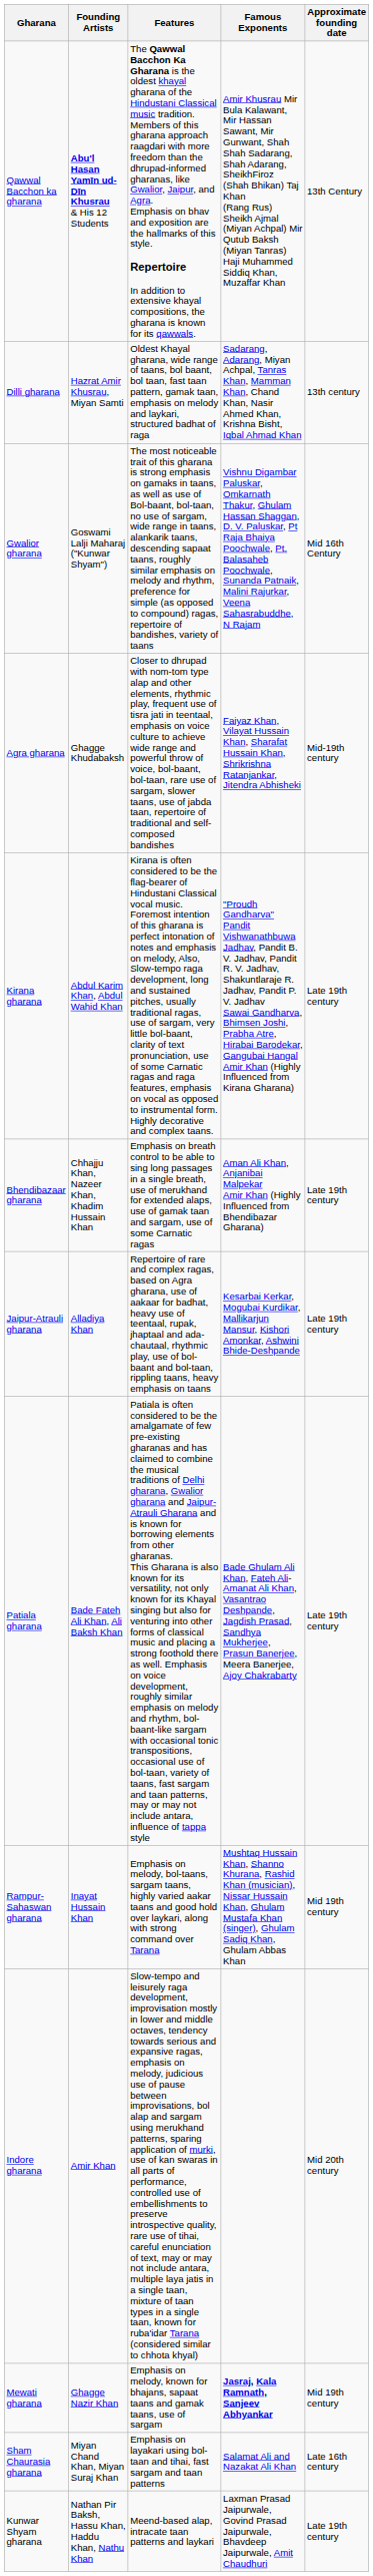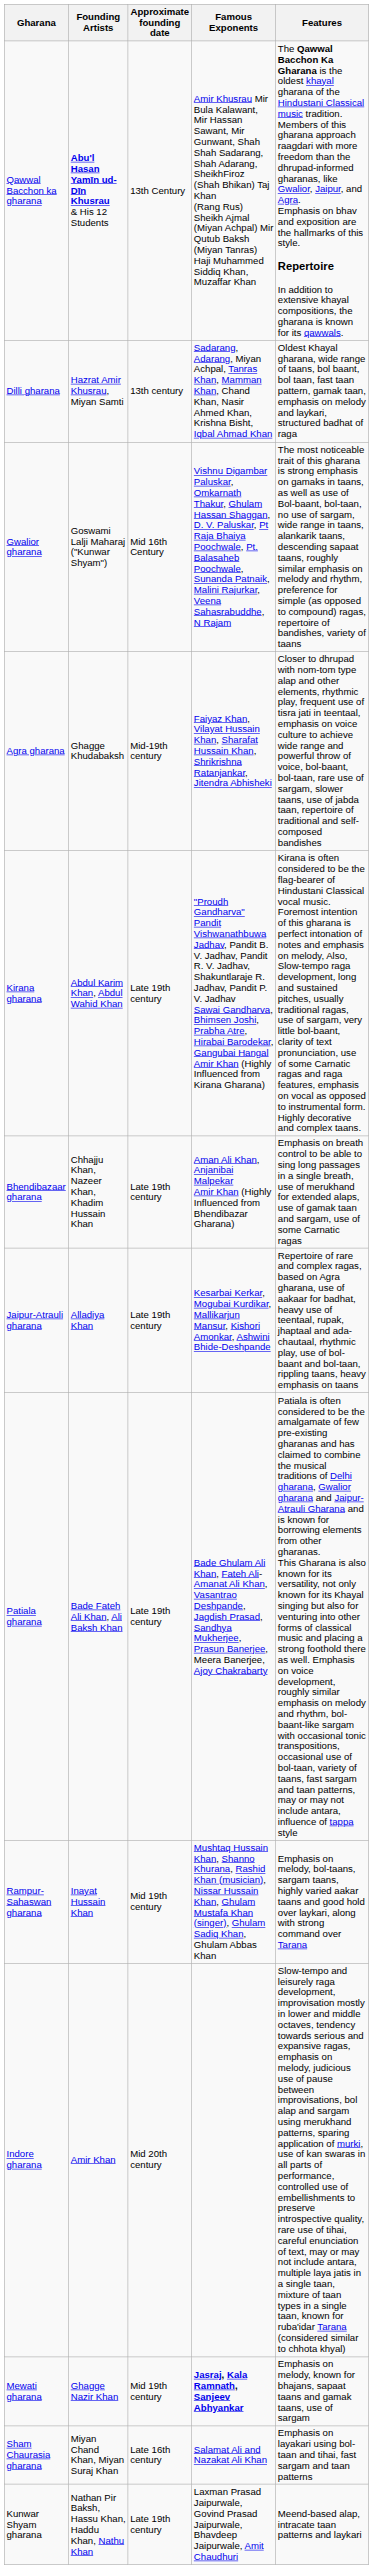columns swapped: Approximate founding date <-> Features
